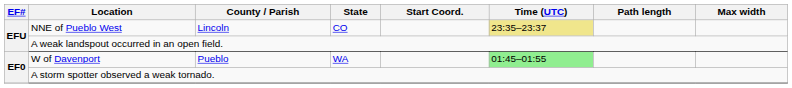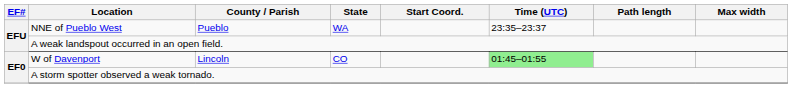NNE of Pueblo West | County / Parish: Lincoln -> Pueblo
NNE of Pueblo West | State: CO -> WA
NNE of Pueblo West | Time (UTC): khaki background -> no background
W of Davenport | County / Parish: Pueblo -> Lincoln
W of Davenport | State: WA -> CO
